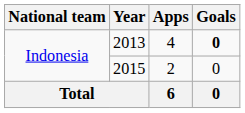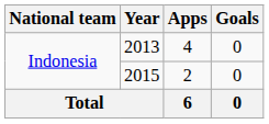2013 | Goals: bold -> normal
